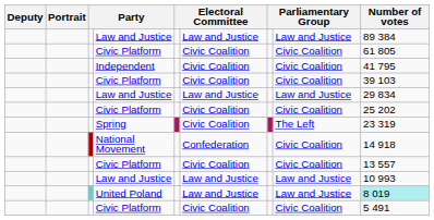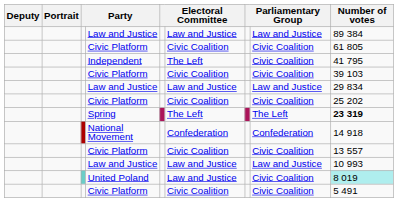Independent | column 6: Civic Coalition -> The Left
Spring | column 6: Civic Coalition -> The Left
Spring | Number of votes: normal -> bold
National Movement | column 8: Civic Coalition -> Confederation
United Poland | column 8: Law and Justice -> Civic Coalition
